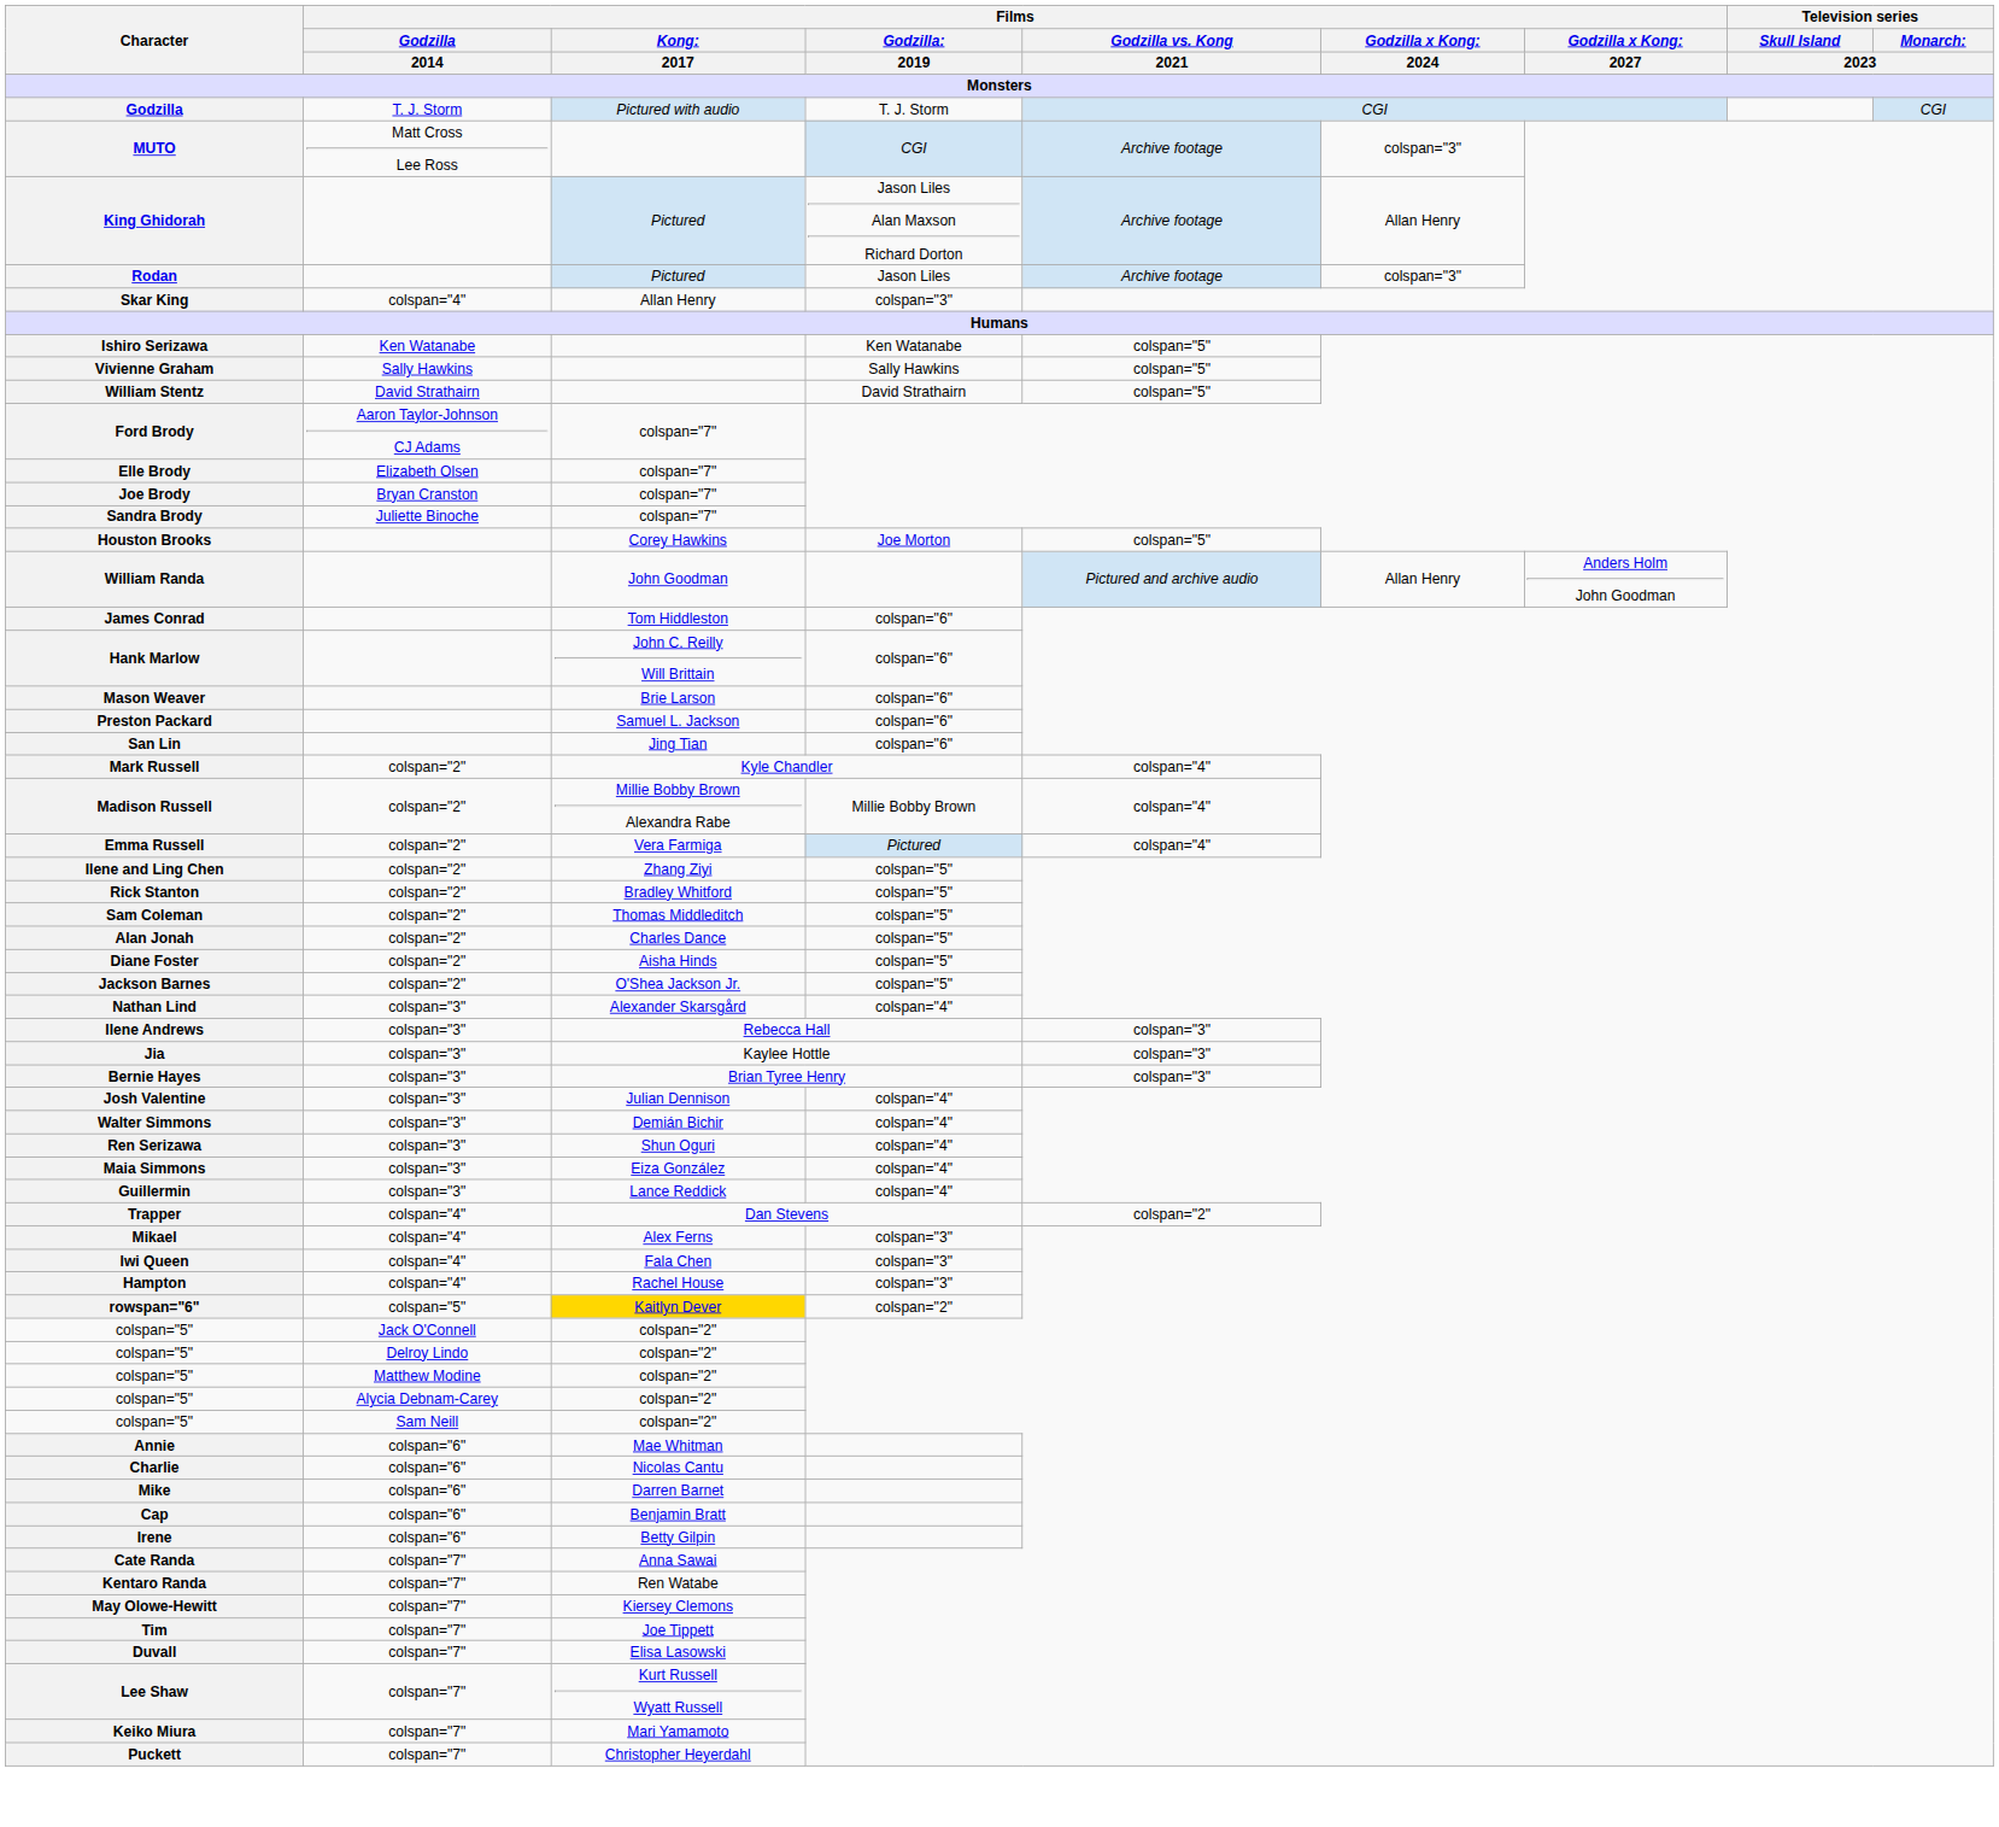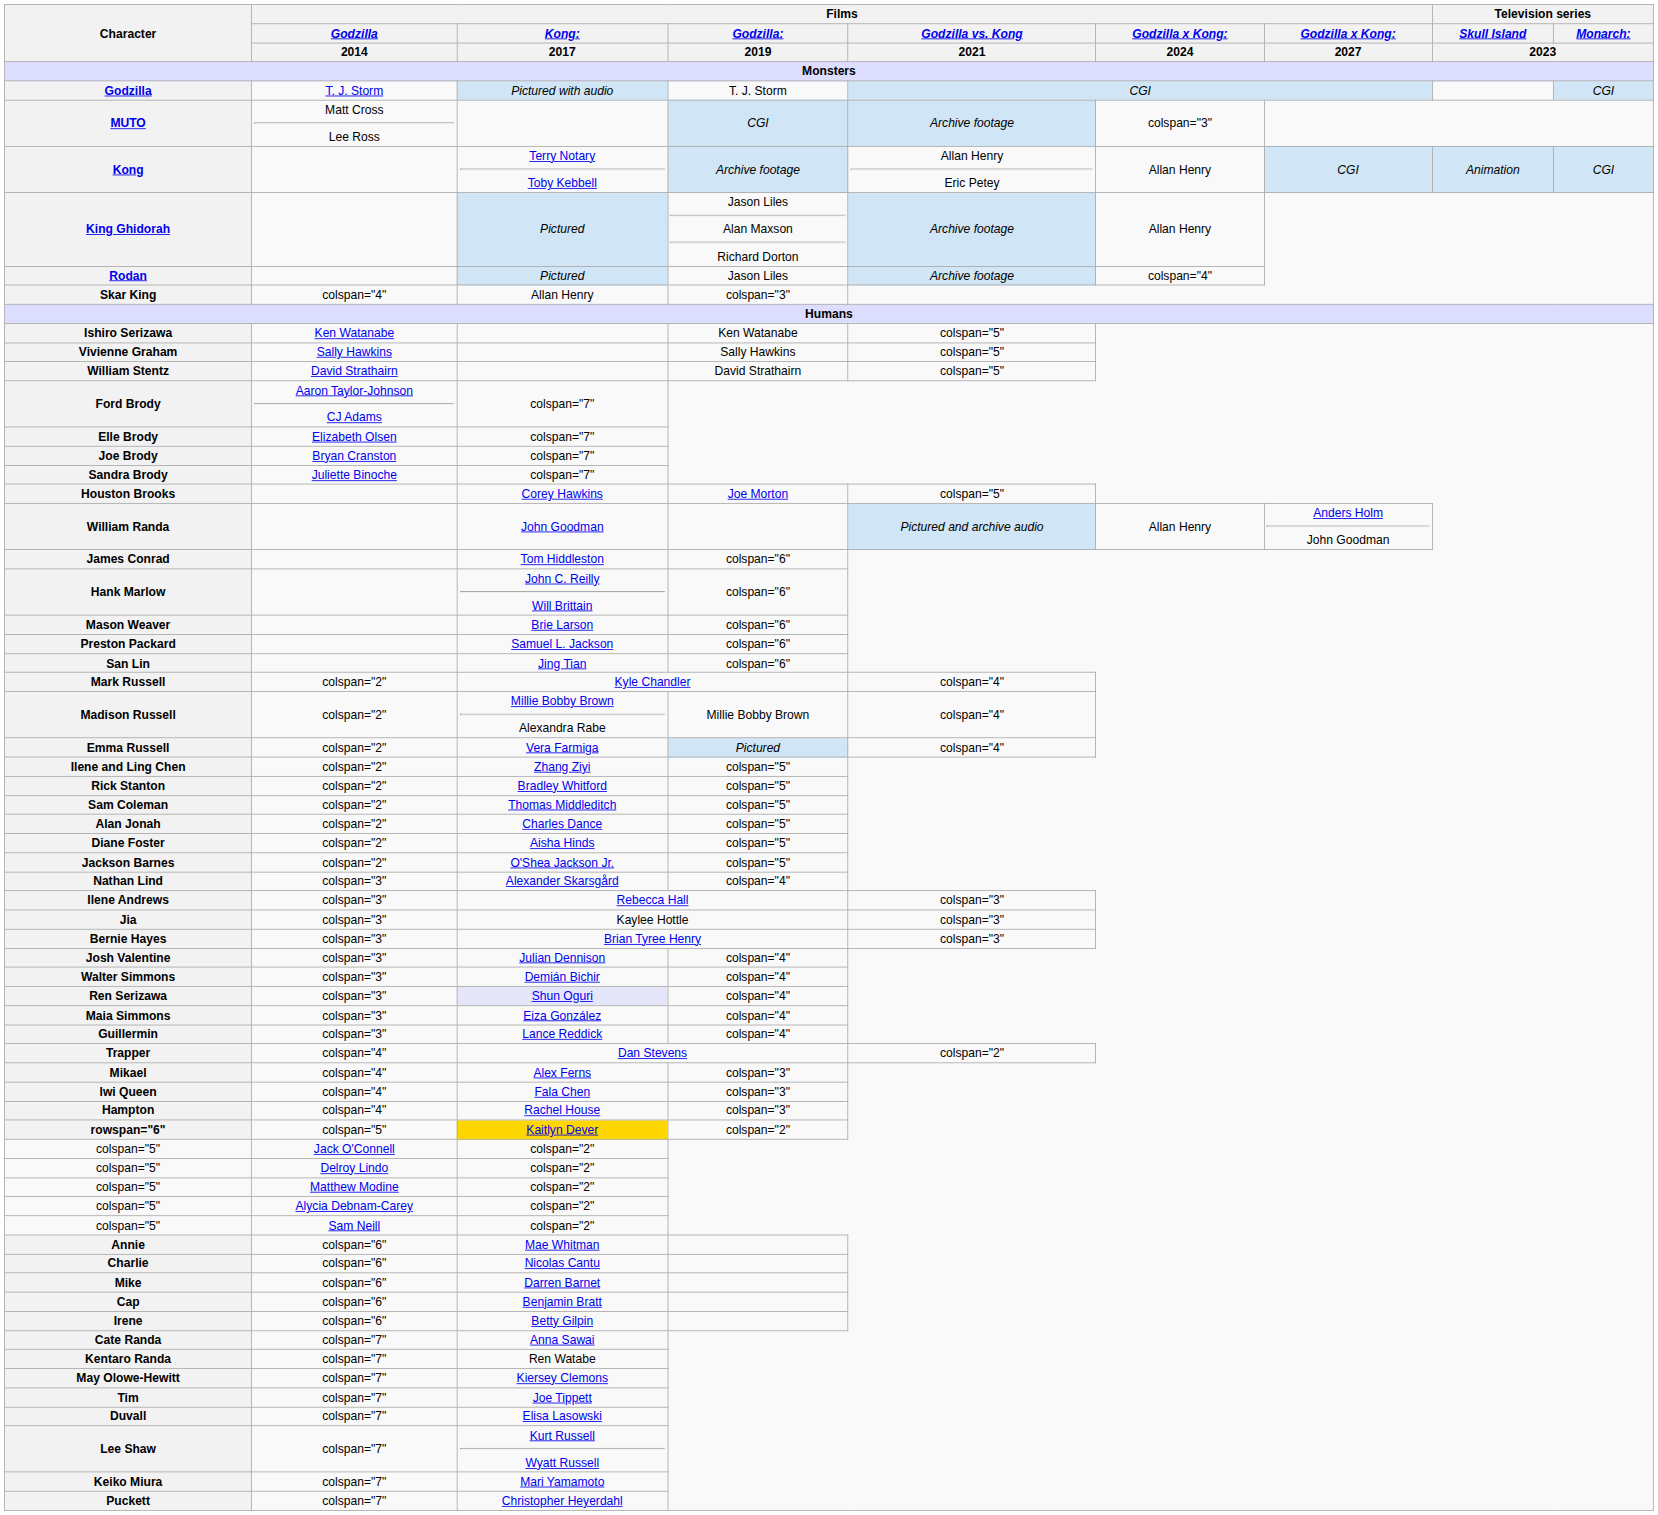+ row: Kong | Terry Notary Toby Kebbell | Archive footage | Allan Henry Eric Petey | Allan Henry | CGI | Animation | CGI
Rodan | column 6: colspan="3" -> colspan="4"
Ren Serizawa | column 3: no background -> lavender background
